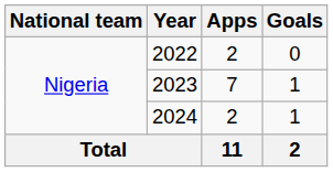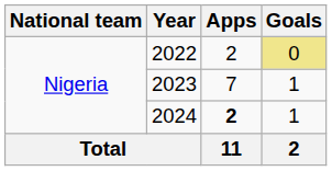2022 | Goals: no background -> khaki background
2024 | Apps: normal -> bold
